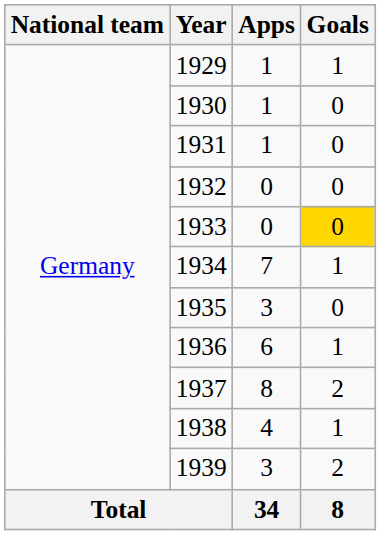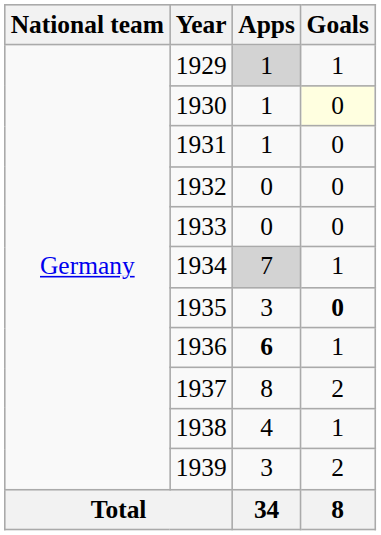1929 | Apps: no background -> lightgrey background
1930 | Goals: no background -> lightyellow background
1933 | Goals: gold background -> no background
1934 | Apps: no background -> lightgrey background
1935 | Goals: normal -> bold
1936 | Apps: normal -> bold
